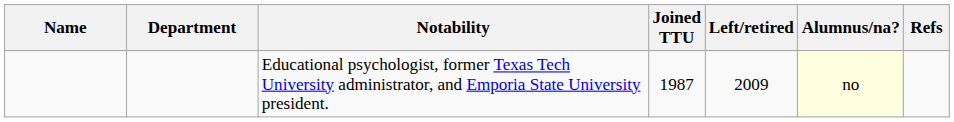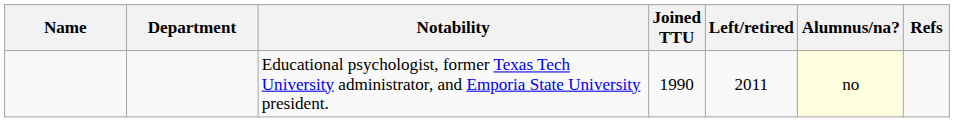row 2 | Joined TTU: 1987 -> 1990
row 2 | Left/retired: 2009 -> 2011
